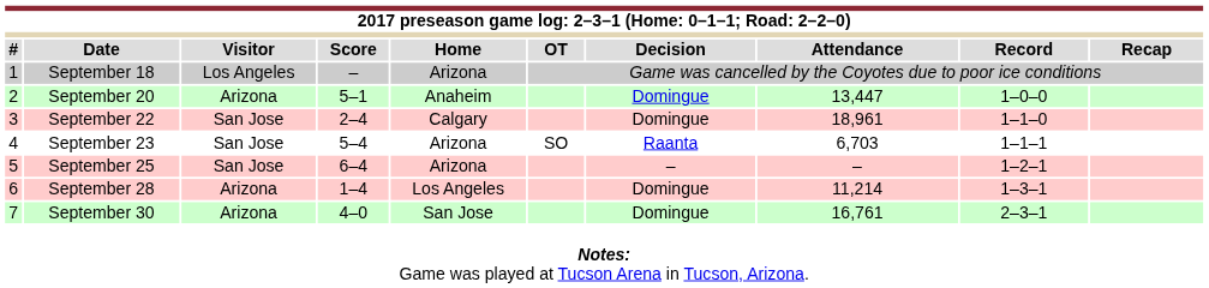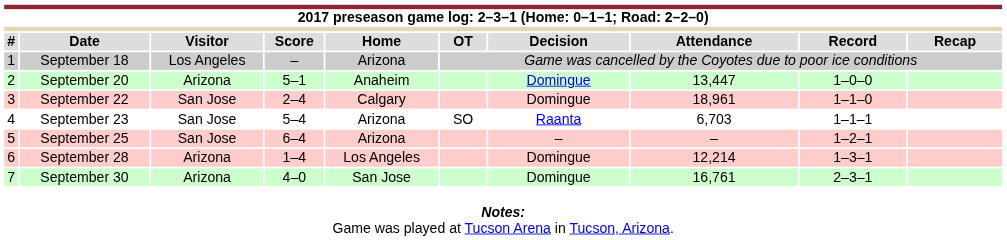September 28 | Attendance: 11,214 -> 12,214
